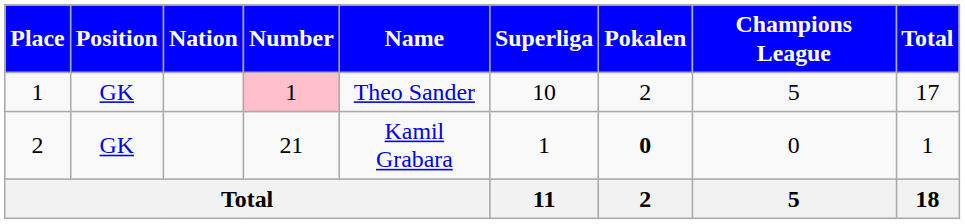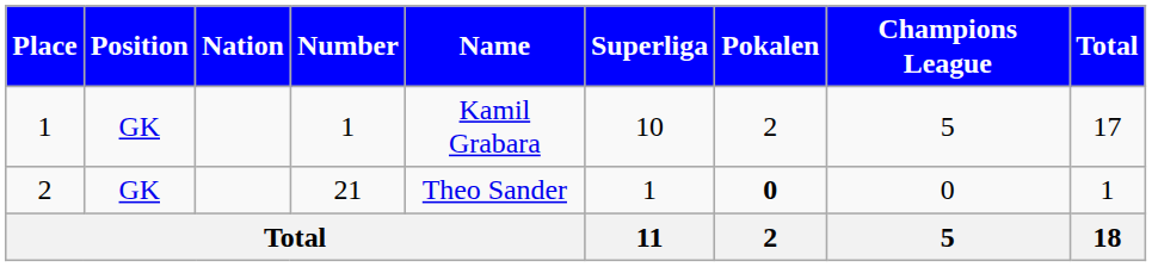row 2 | Number: pink background -> no background
row 2 | Name: Theo Sander -> Kamil Grabara
row 3 | Name: Kamil Grabara -> Theo Sander
